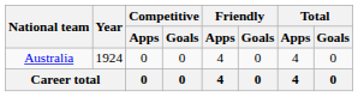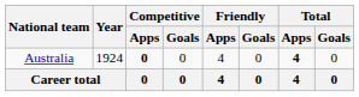Australia | Competitive / Apps: normal -> bold
Australia | Total / Apps: normal -> bold
